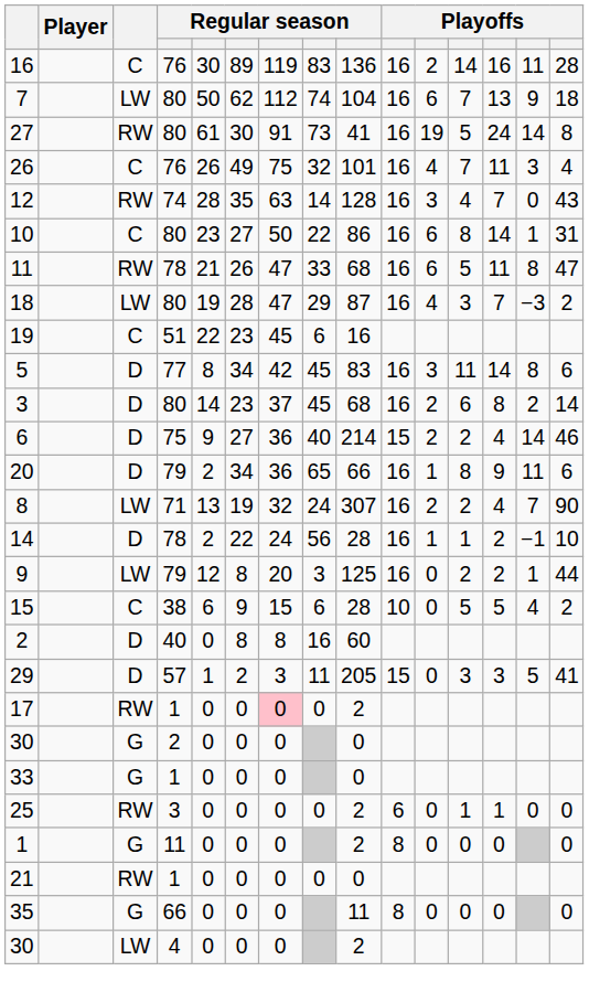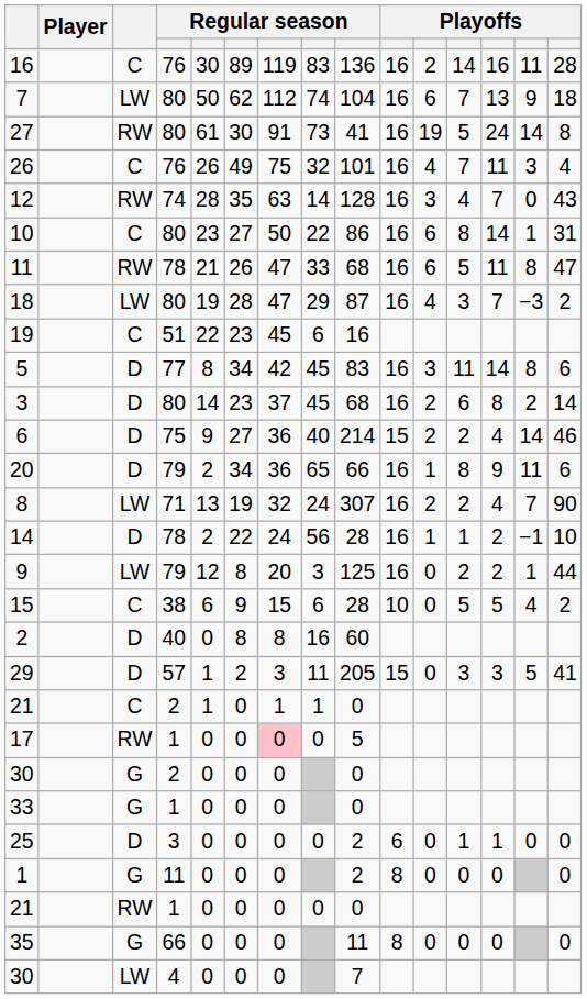+ row: 21 | C | 2 | 1 | 0 | 1 | 1 | 0
17 | column 9: 2 -> 5
25 | column 3: RW -> D
30 / 4 | column 9: 2 -> 7
